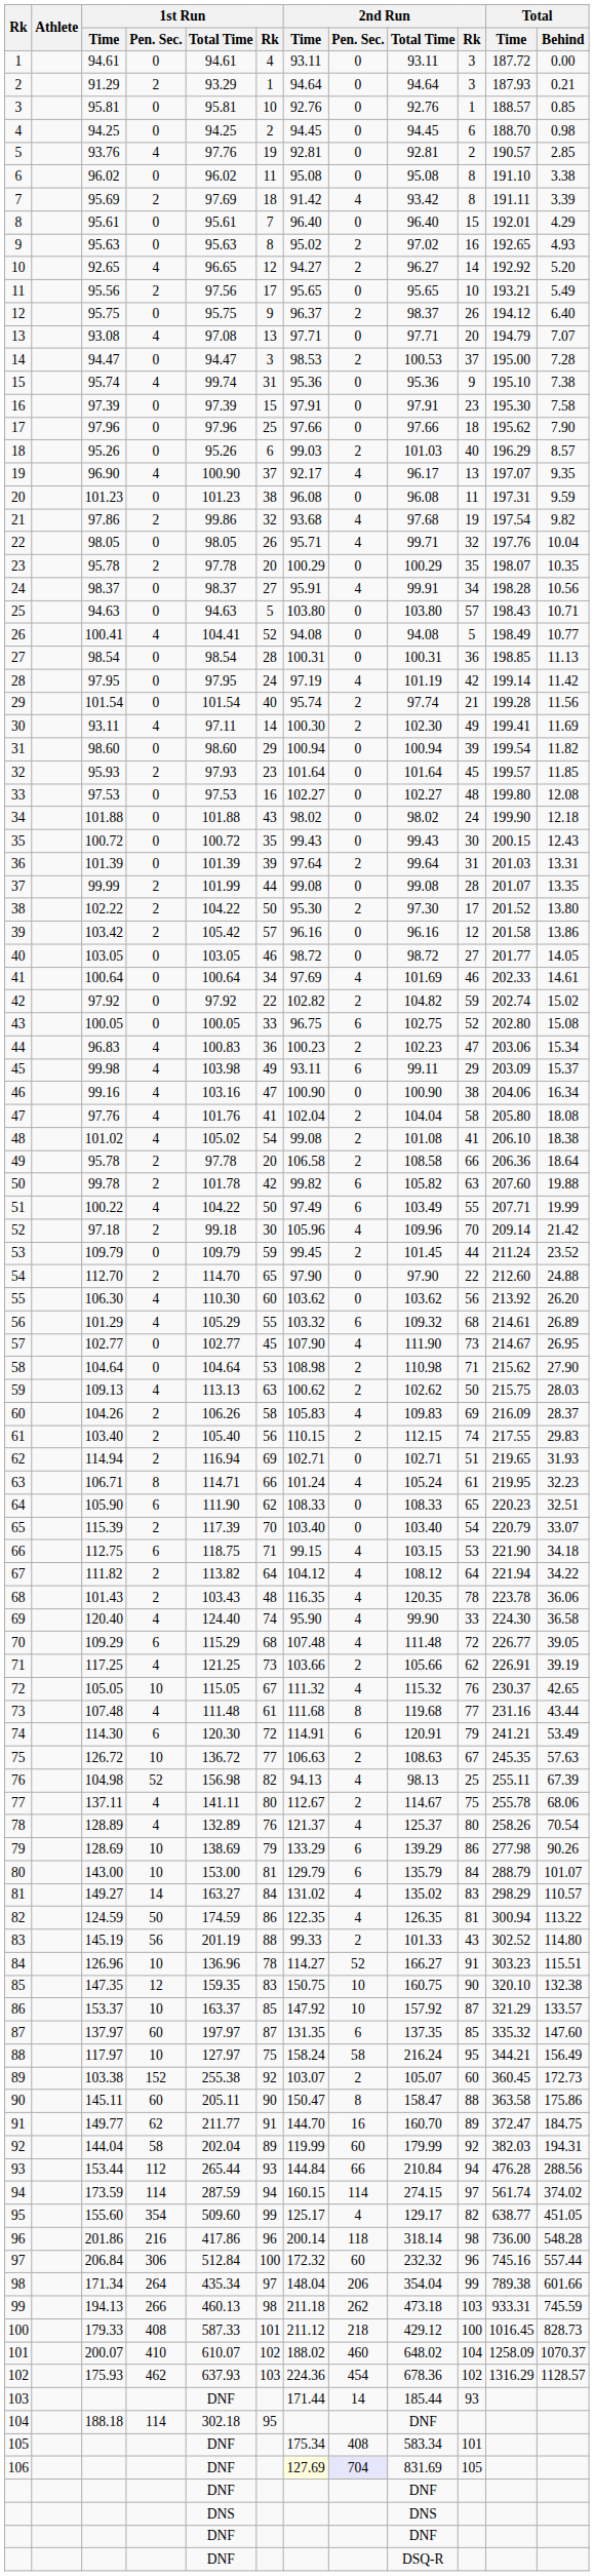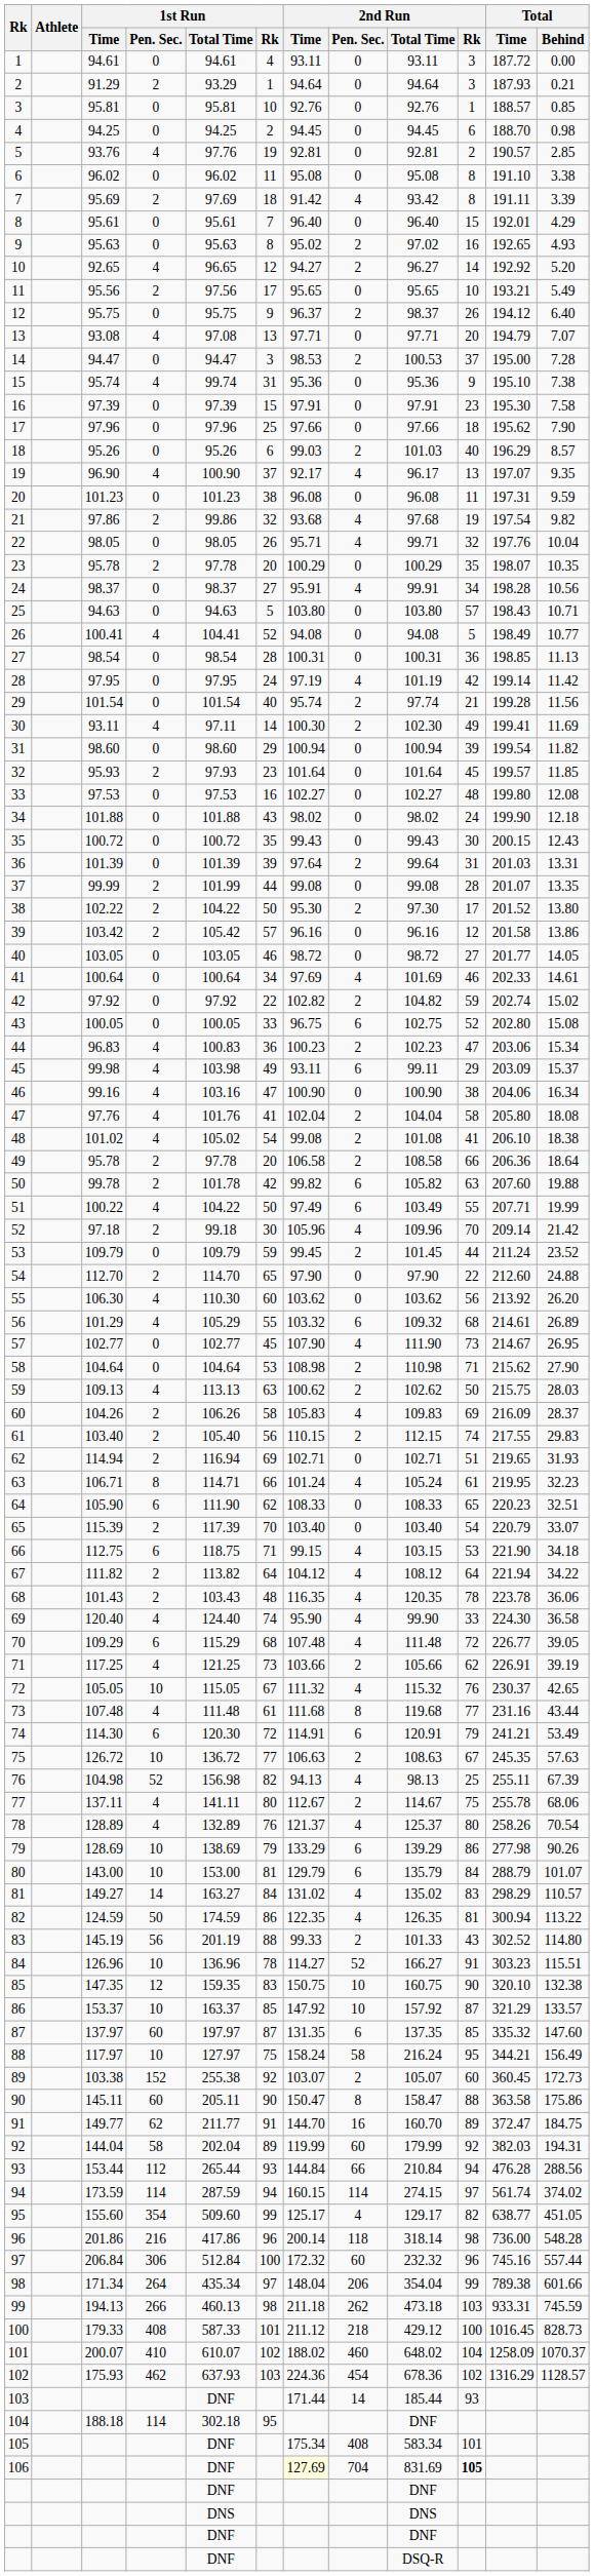106 | 2nd Run / Pen. Sec.: lavender background -> no background
106 | 2nd Run / Rk: normal -> bold
